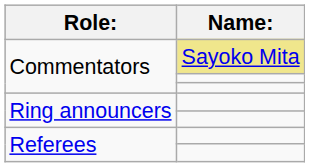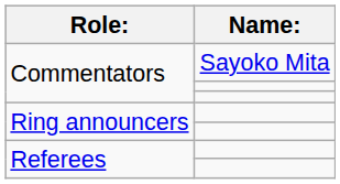row 2 | Name:: khaki background -> no background
